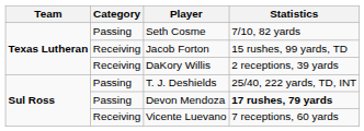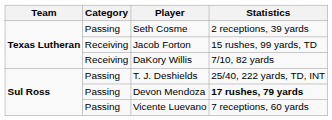Seth Cosme | Statistics: 7/10, 82 yards -> 2 receptions, 39 yards
DaKory Willis | Statistics: 2 receptions, 39 yards -> 7/10, 82 yards
Vicente Luevano | Category: Receiving -> Passing
